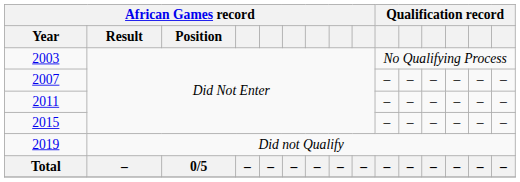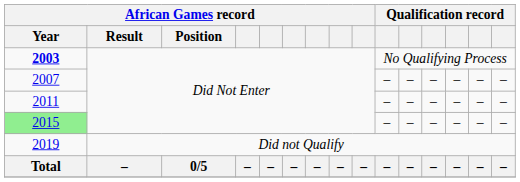2003 | African Games record / Year: normal -> bold
2015 | African Games record / Year: no background -> lightgreen background
